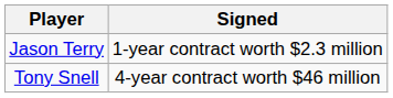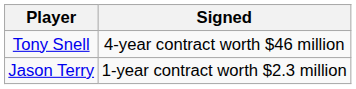rows swapped: Tony Snell <-> Jason Terry
